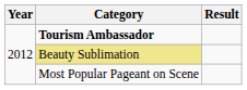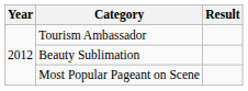Tourism Ambassador | Category: bold -> normal
Beauty Sublimation | Category: khaki background -> no background
